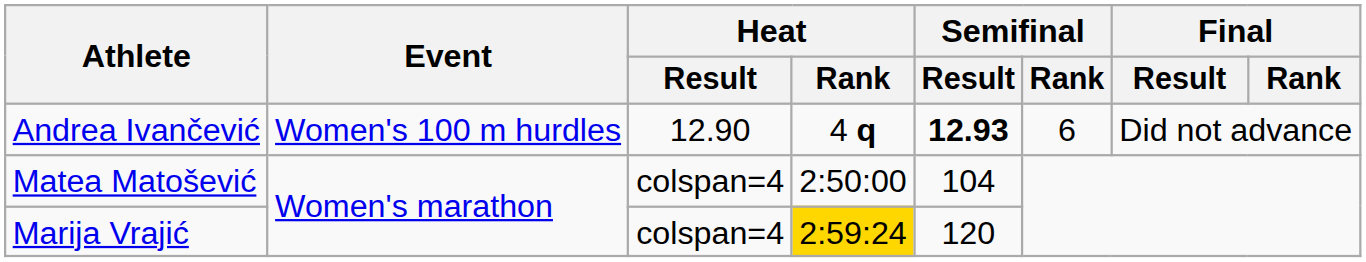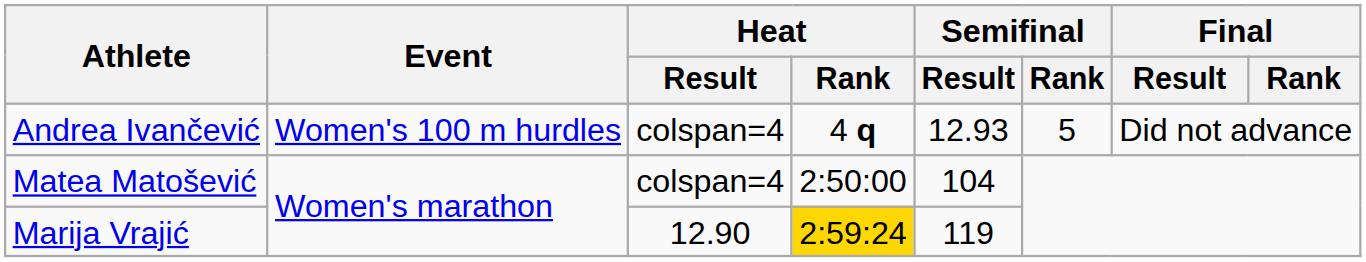Andrea Ivančević | Heat / Result: 12.90 -> colspan=4
Andrea Ivančević | Semifinal / Result: bold -> normal
Andrea Ivančević | Semifinal / Rank: 6 -> 5
Marija Vrajić | Heat / Result: colspan=4 -> 12.90
Marija Vrajić | Semifinal / Result: 120 -> 119
